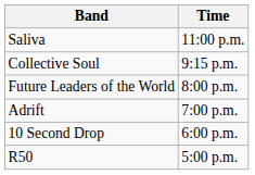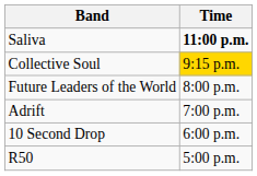Saliva | Time: normal -> bold
Collective Soul | Time: no background -> gold background
